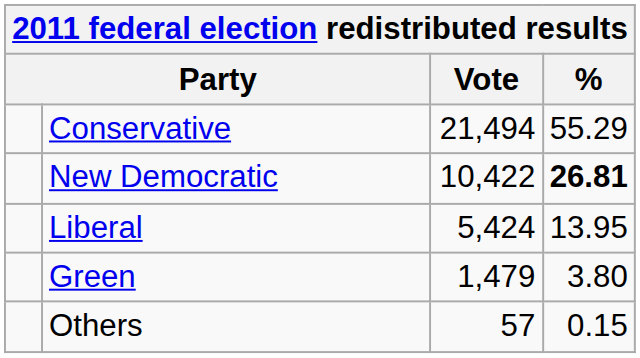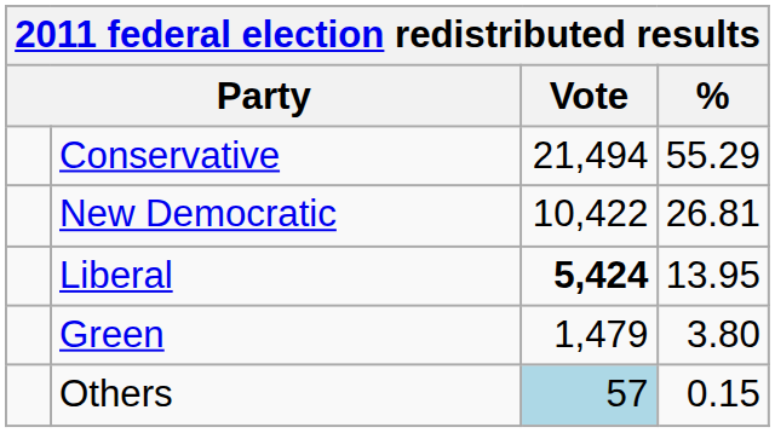New Democratic | %: bold -> normal
Liberal | Vote: normal -> bold
Others | Vote: no background -> lightblue background
